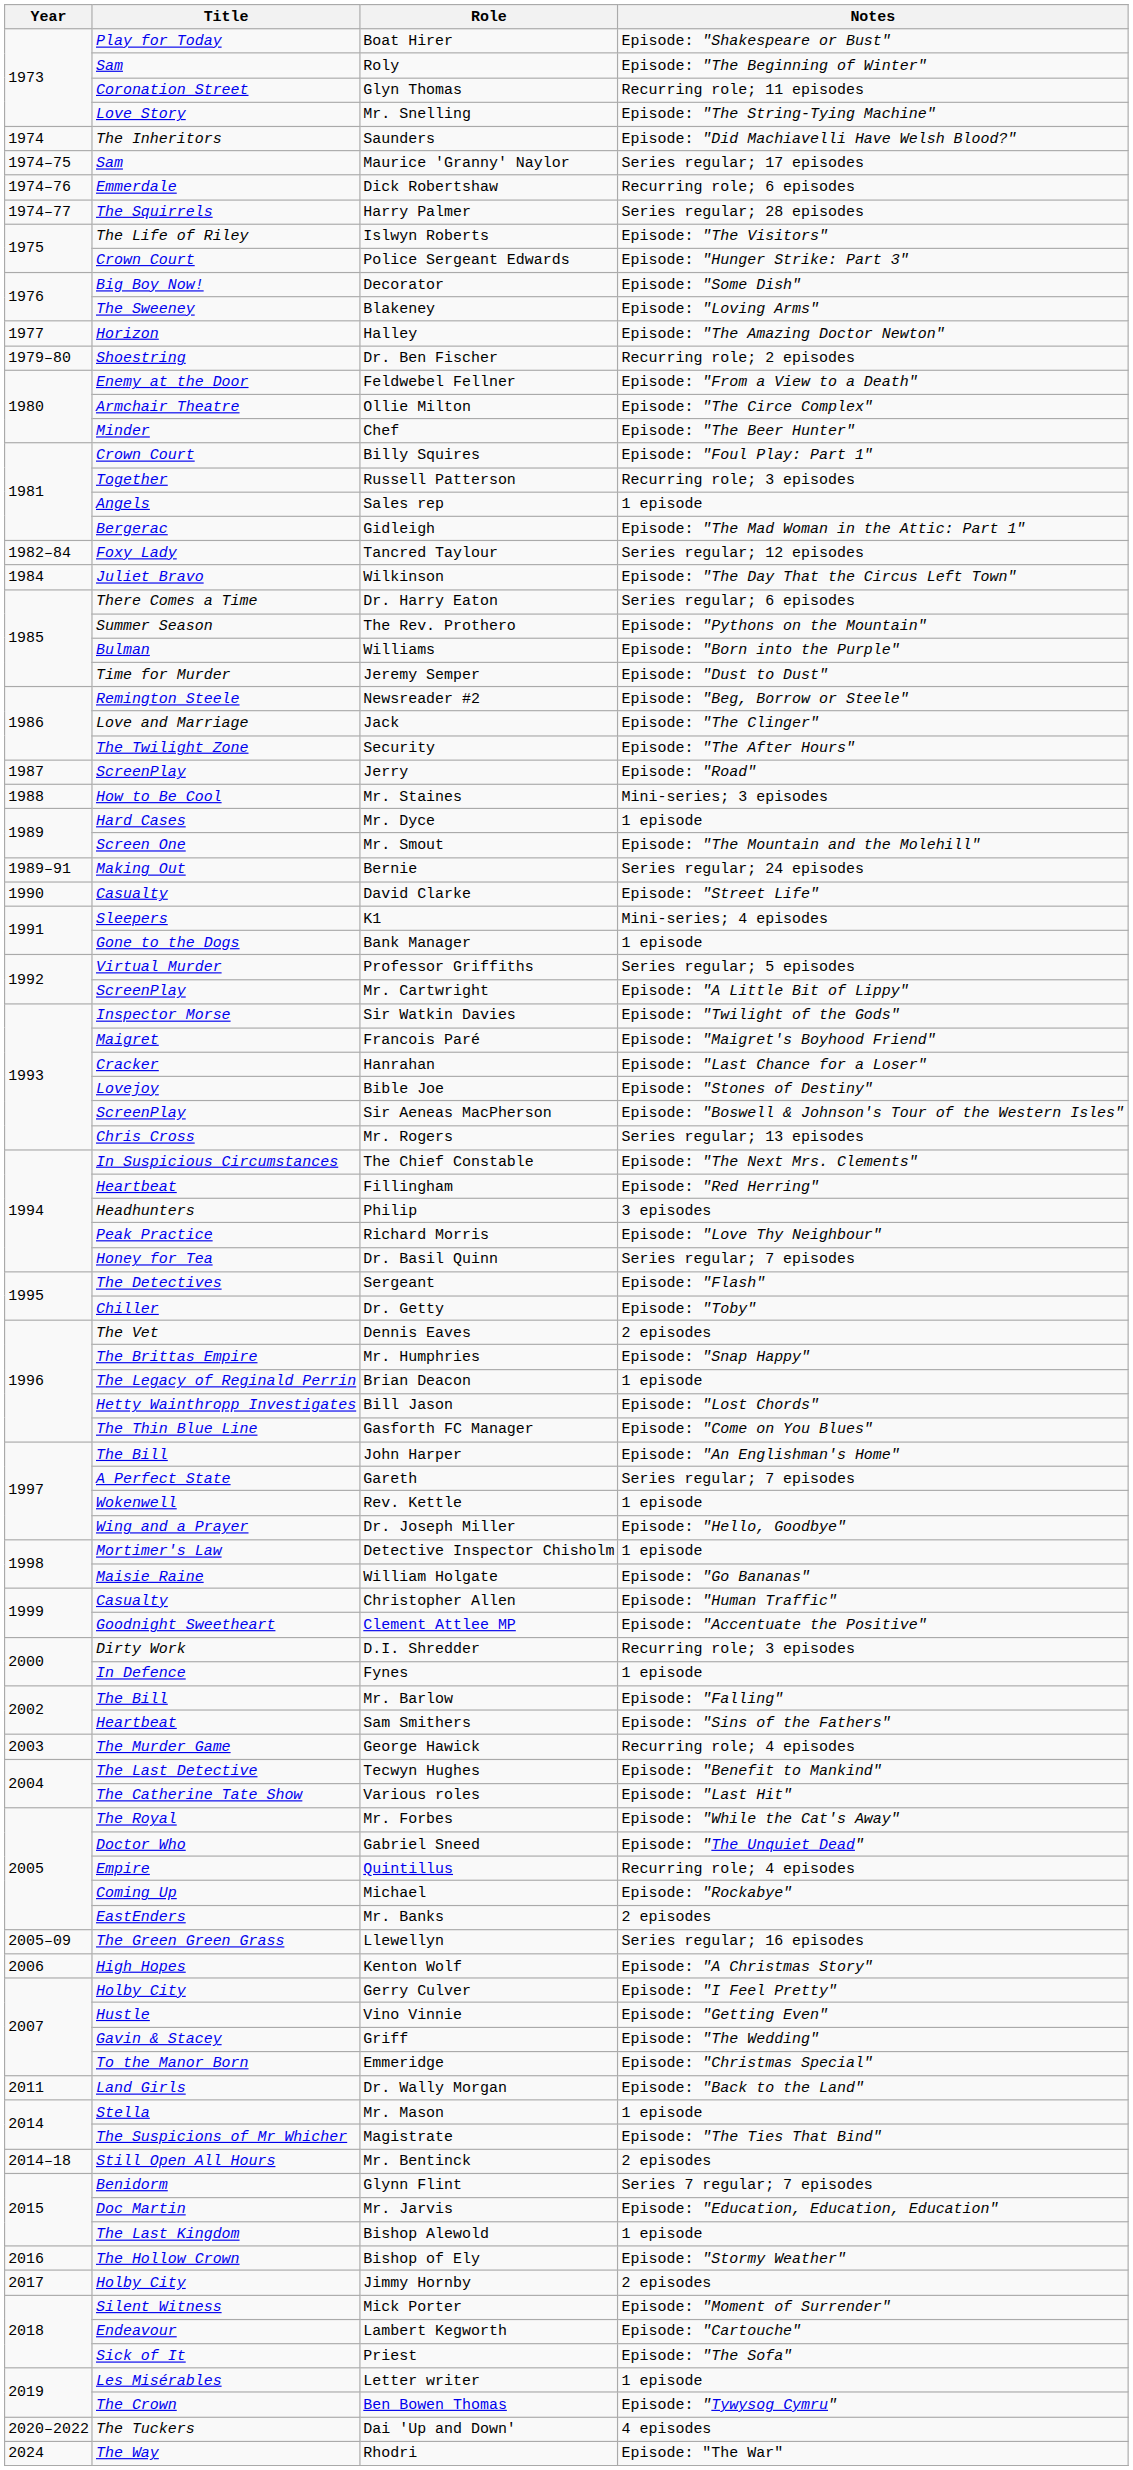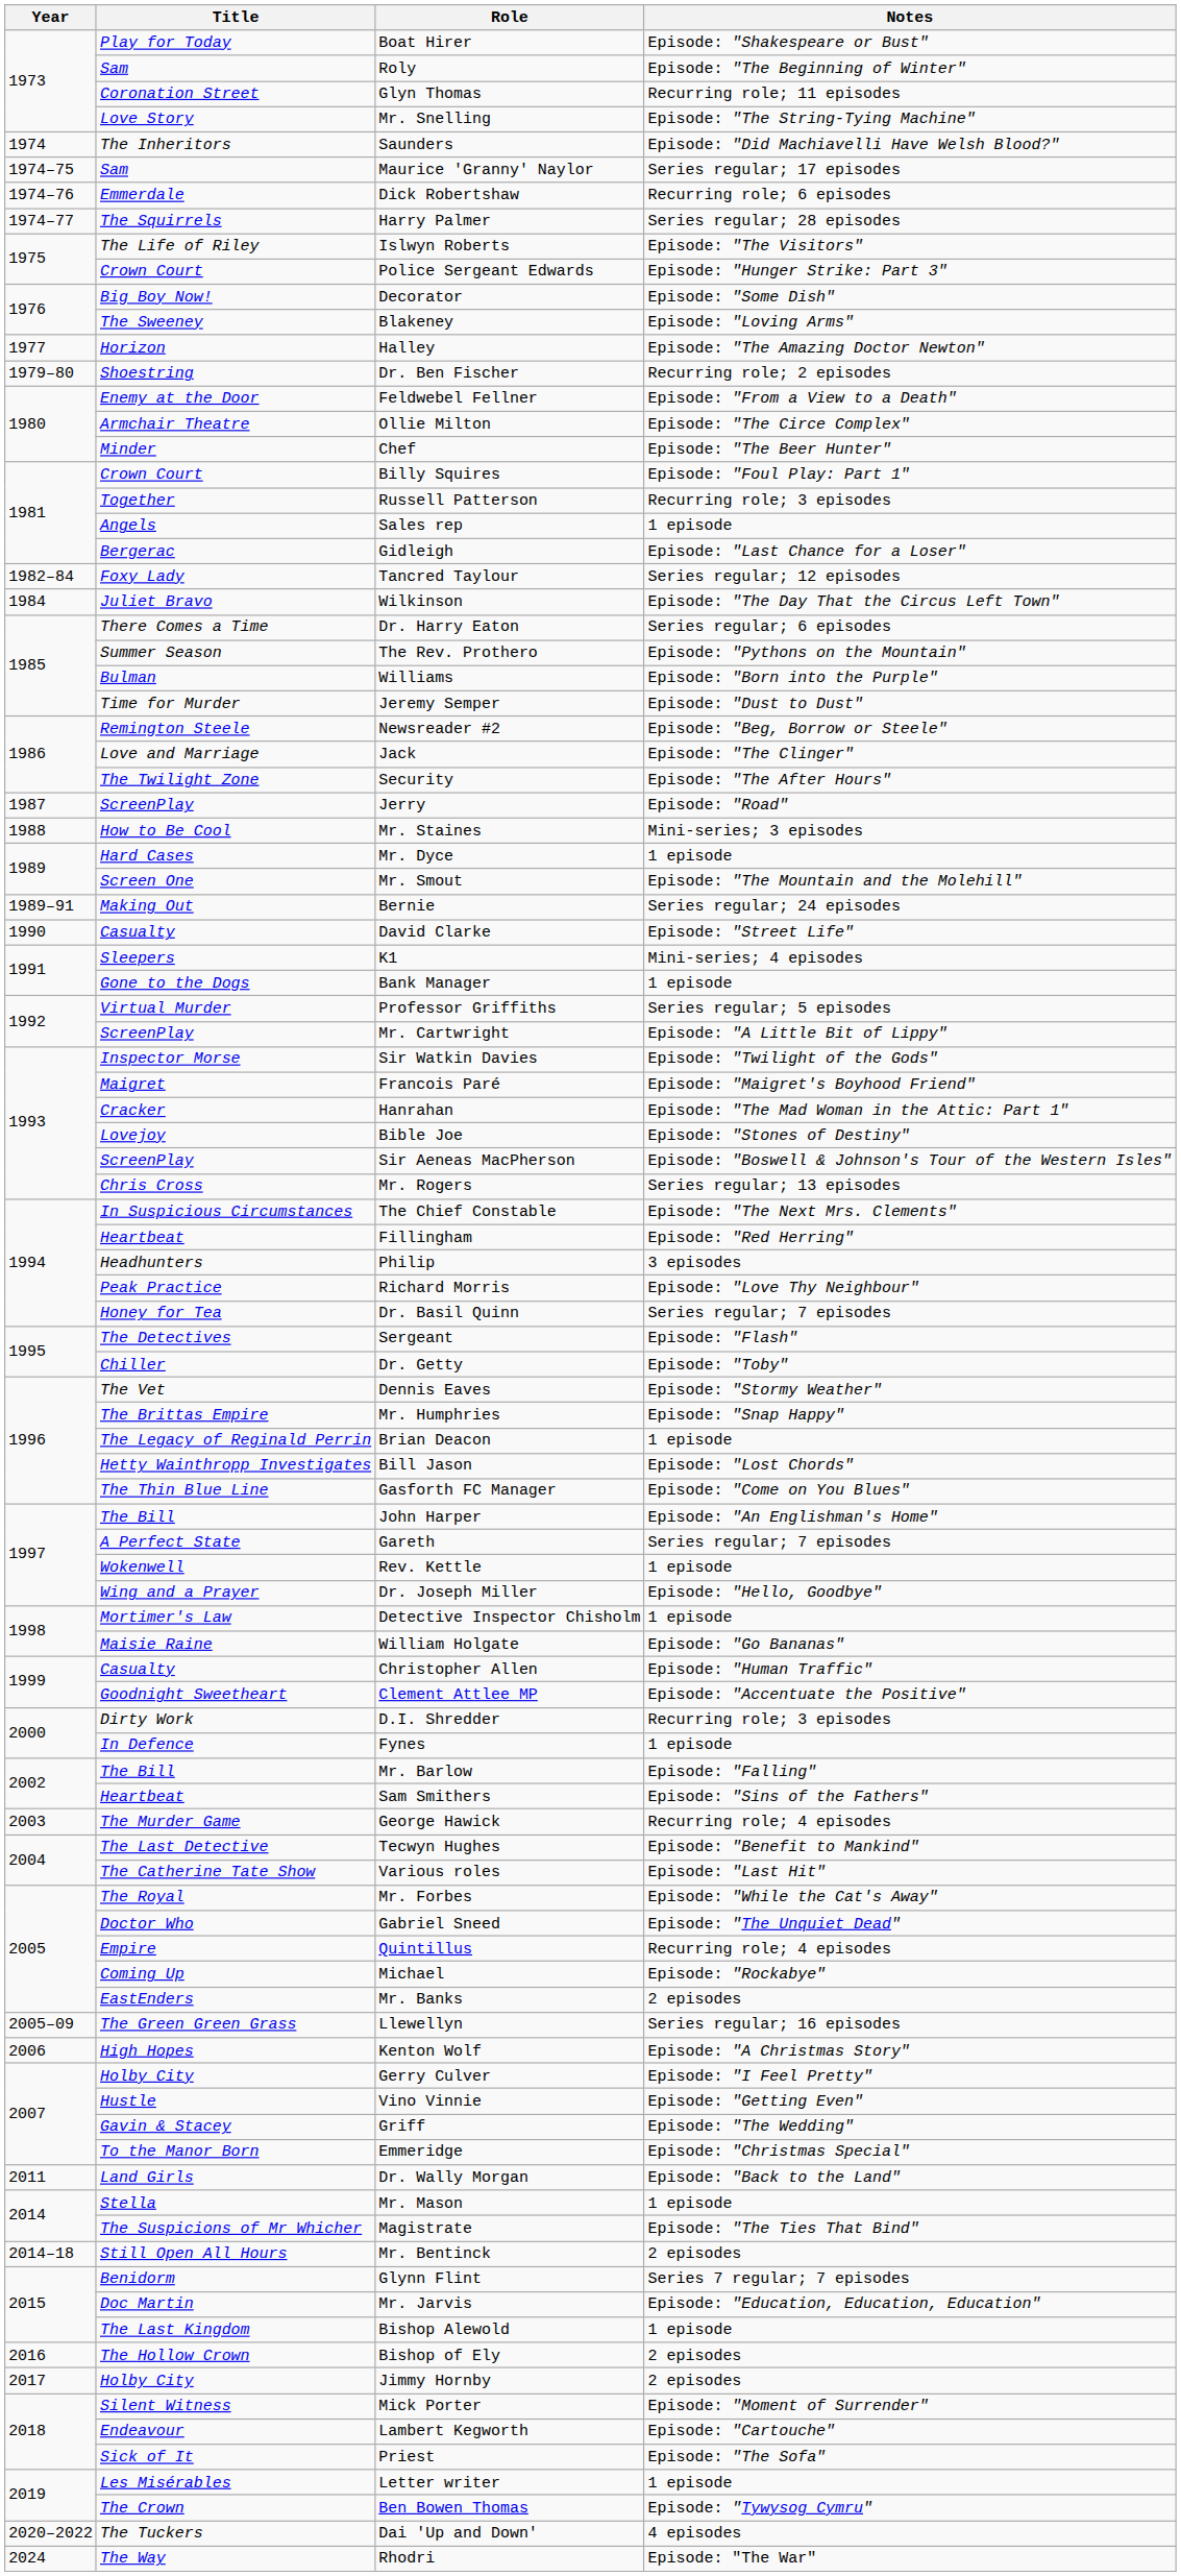Gidleigh | Notes: Episode: "The Mad Woman in the Attic: Part 1" -> Episode: "Last Chance for a Loser"
Hanrahan | Notes: Episode: "Last Chance for a Loser" -> Episode: "The Mad Woman in the Attic: Part 1"
Dennis Eaves | Notes: 2 episodes -> Episode: "Stormy Weather"
Bishop of Ely | Notes: Episode: "Stormy Weather" -> 2 episodes
